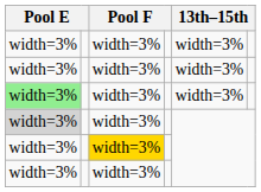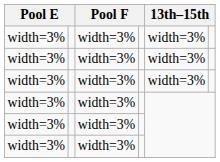row 4 | column 1: lightgreen background -> no background
row 5 | column 1: lightgrey background -> no background
row 6 | column 3: gold background -> no background
